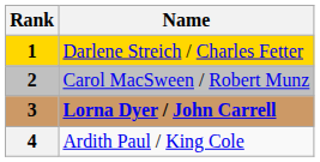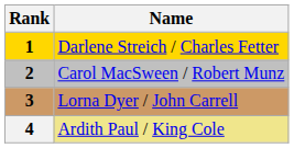Lorna Dyer / John Carrell | Name: bold -> normal
Ardith Paul / King Cole | Name: no background -> khaki background
